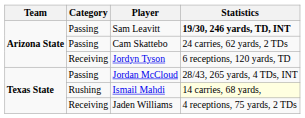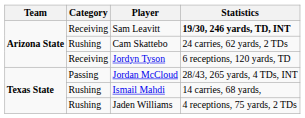Sam Leavitt | Category: Passing -> Receiving
Cam Skattebo | Category: Passing -> Rushing
Ismail Mahdi | Statistics: lightyellow background -> no background
Jaden Williams | Category: Receiving -> Rushing
